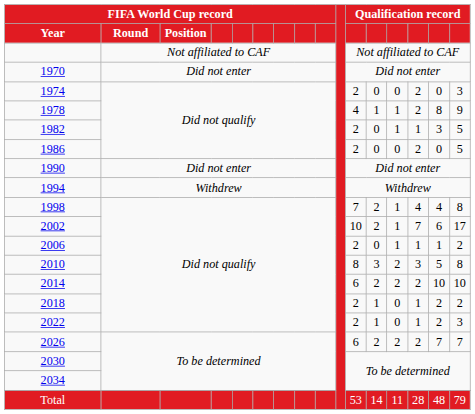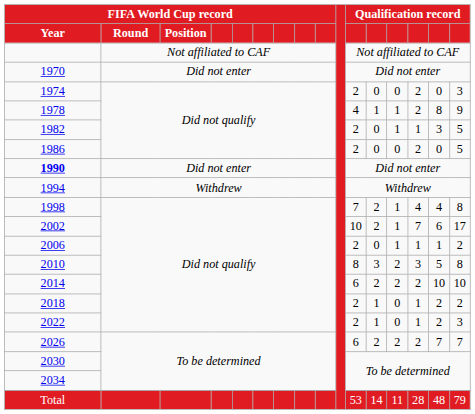1990 | FIFA World Cup record / Year: normal -> bold
